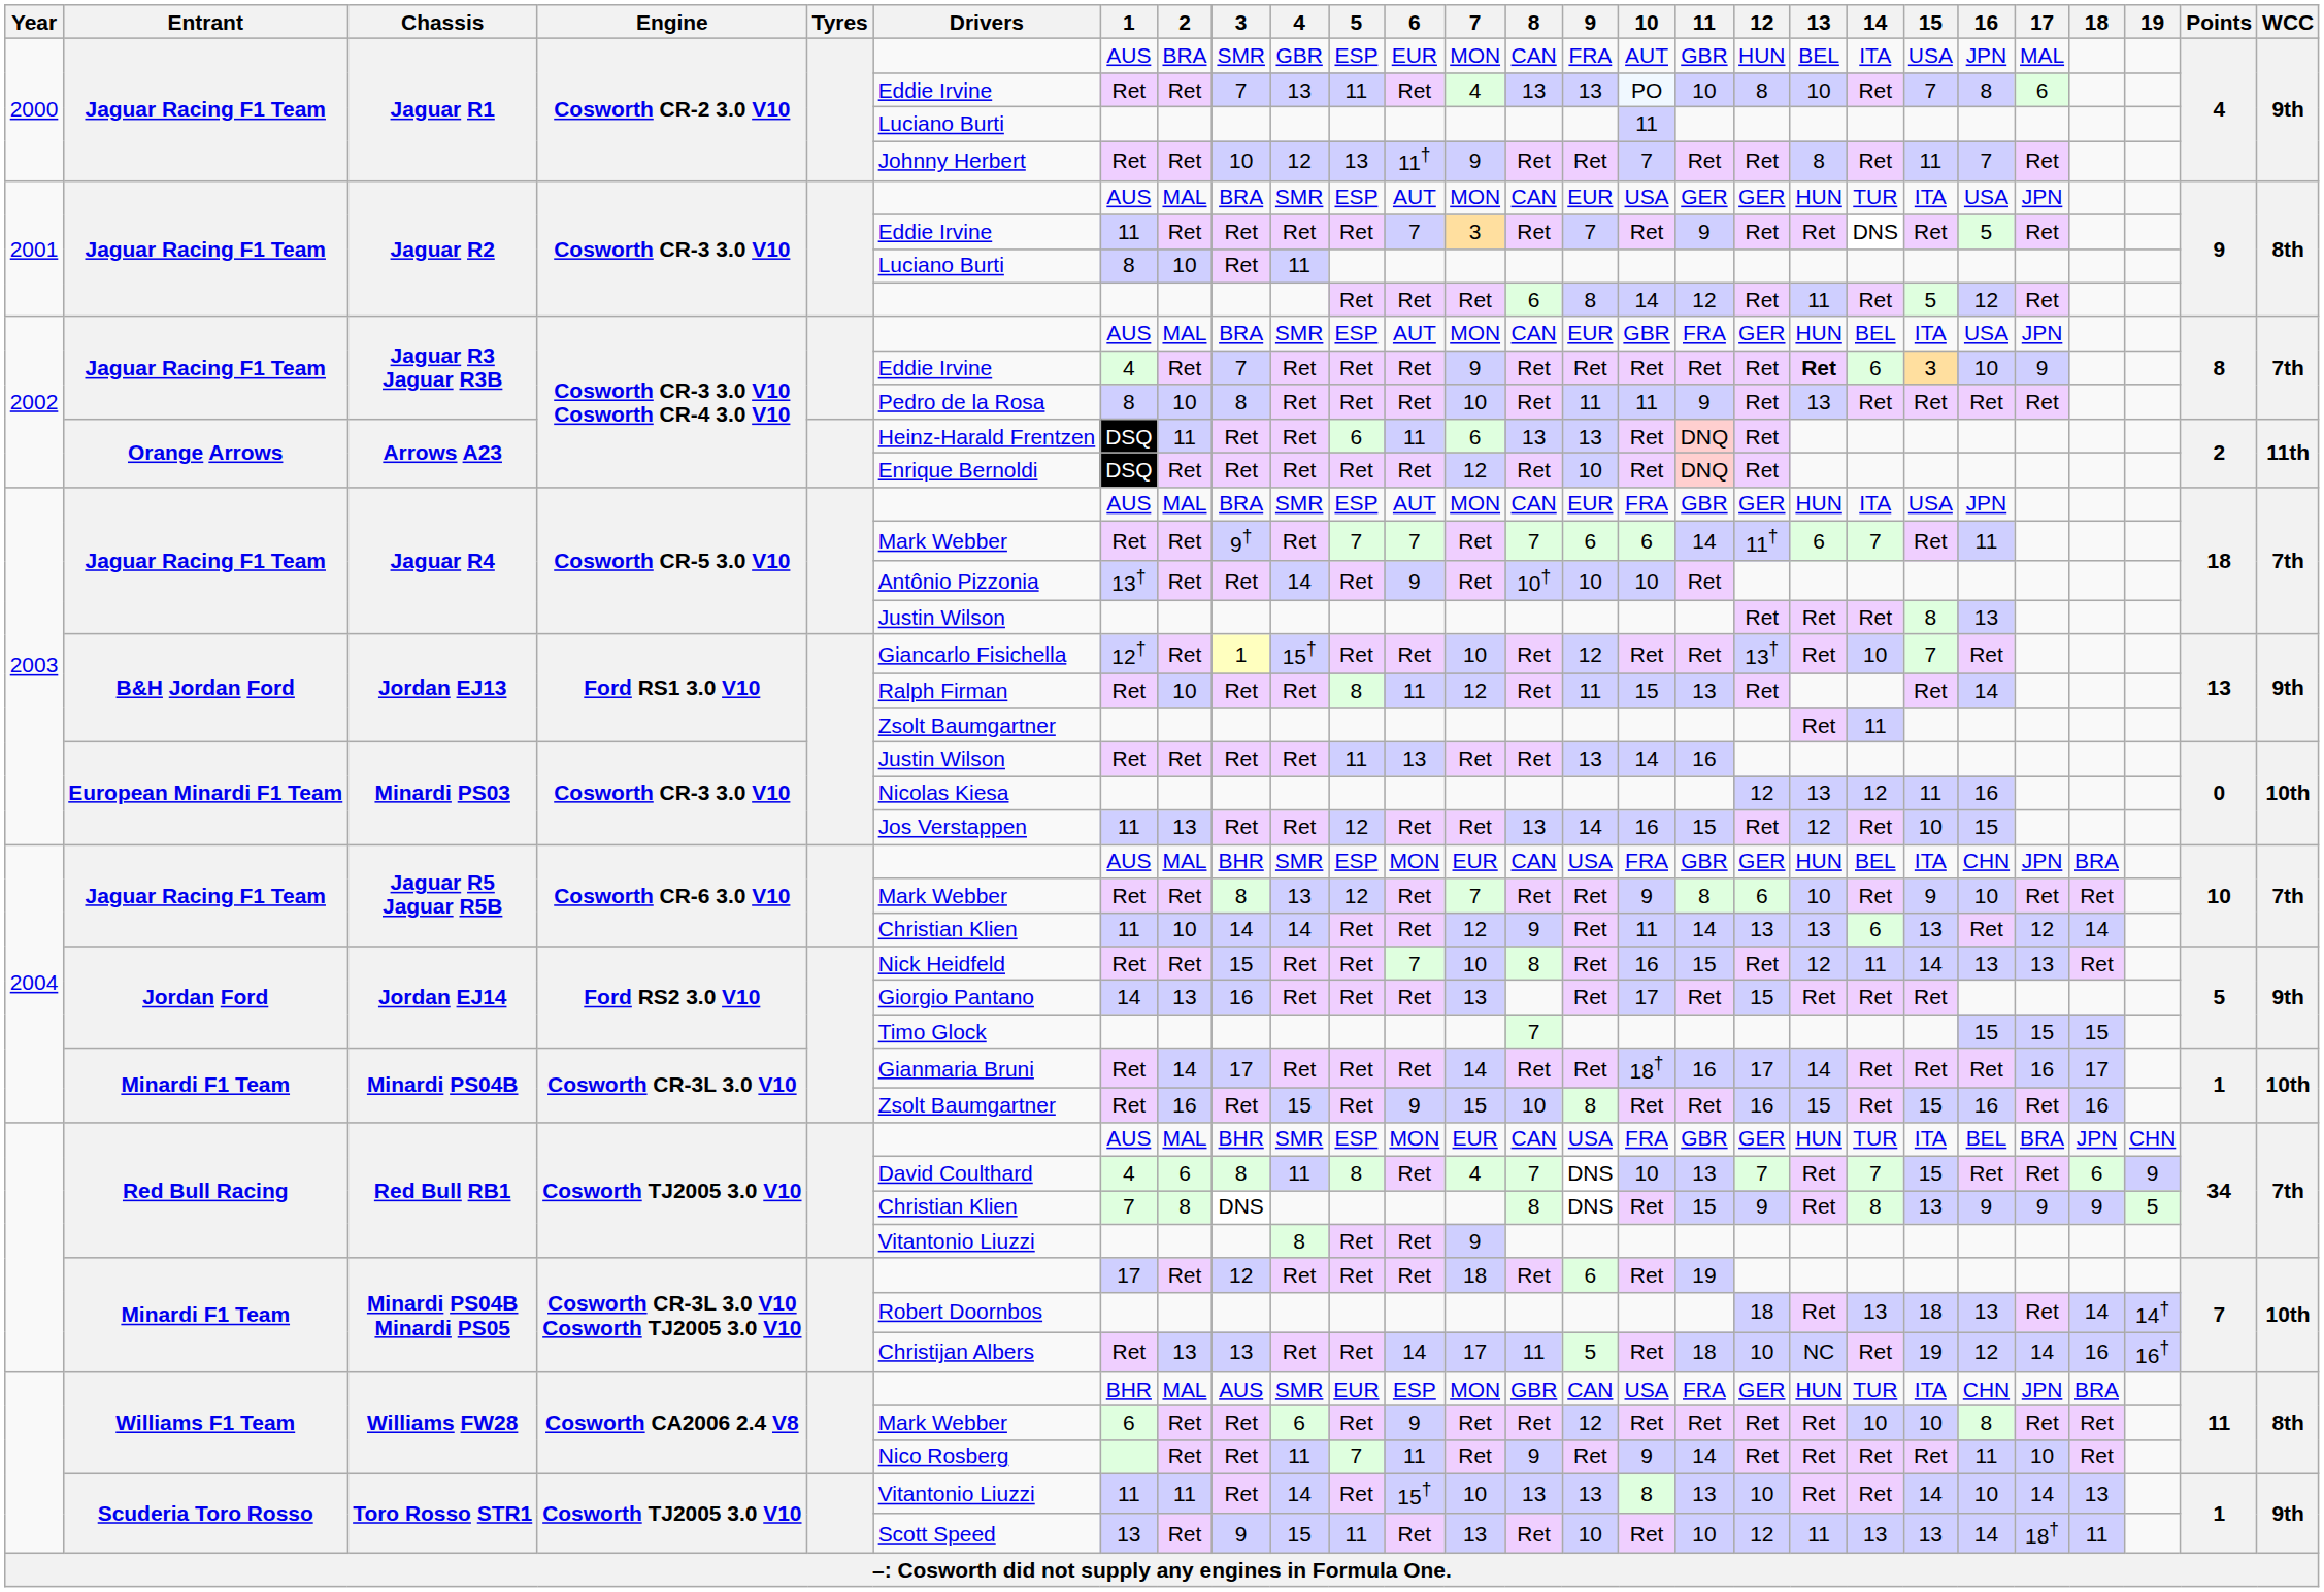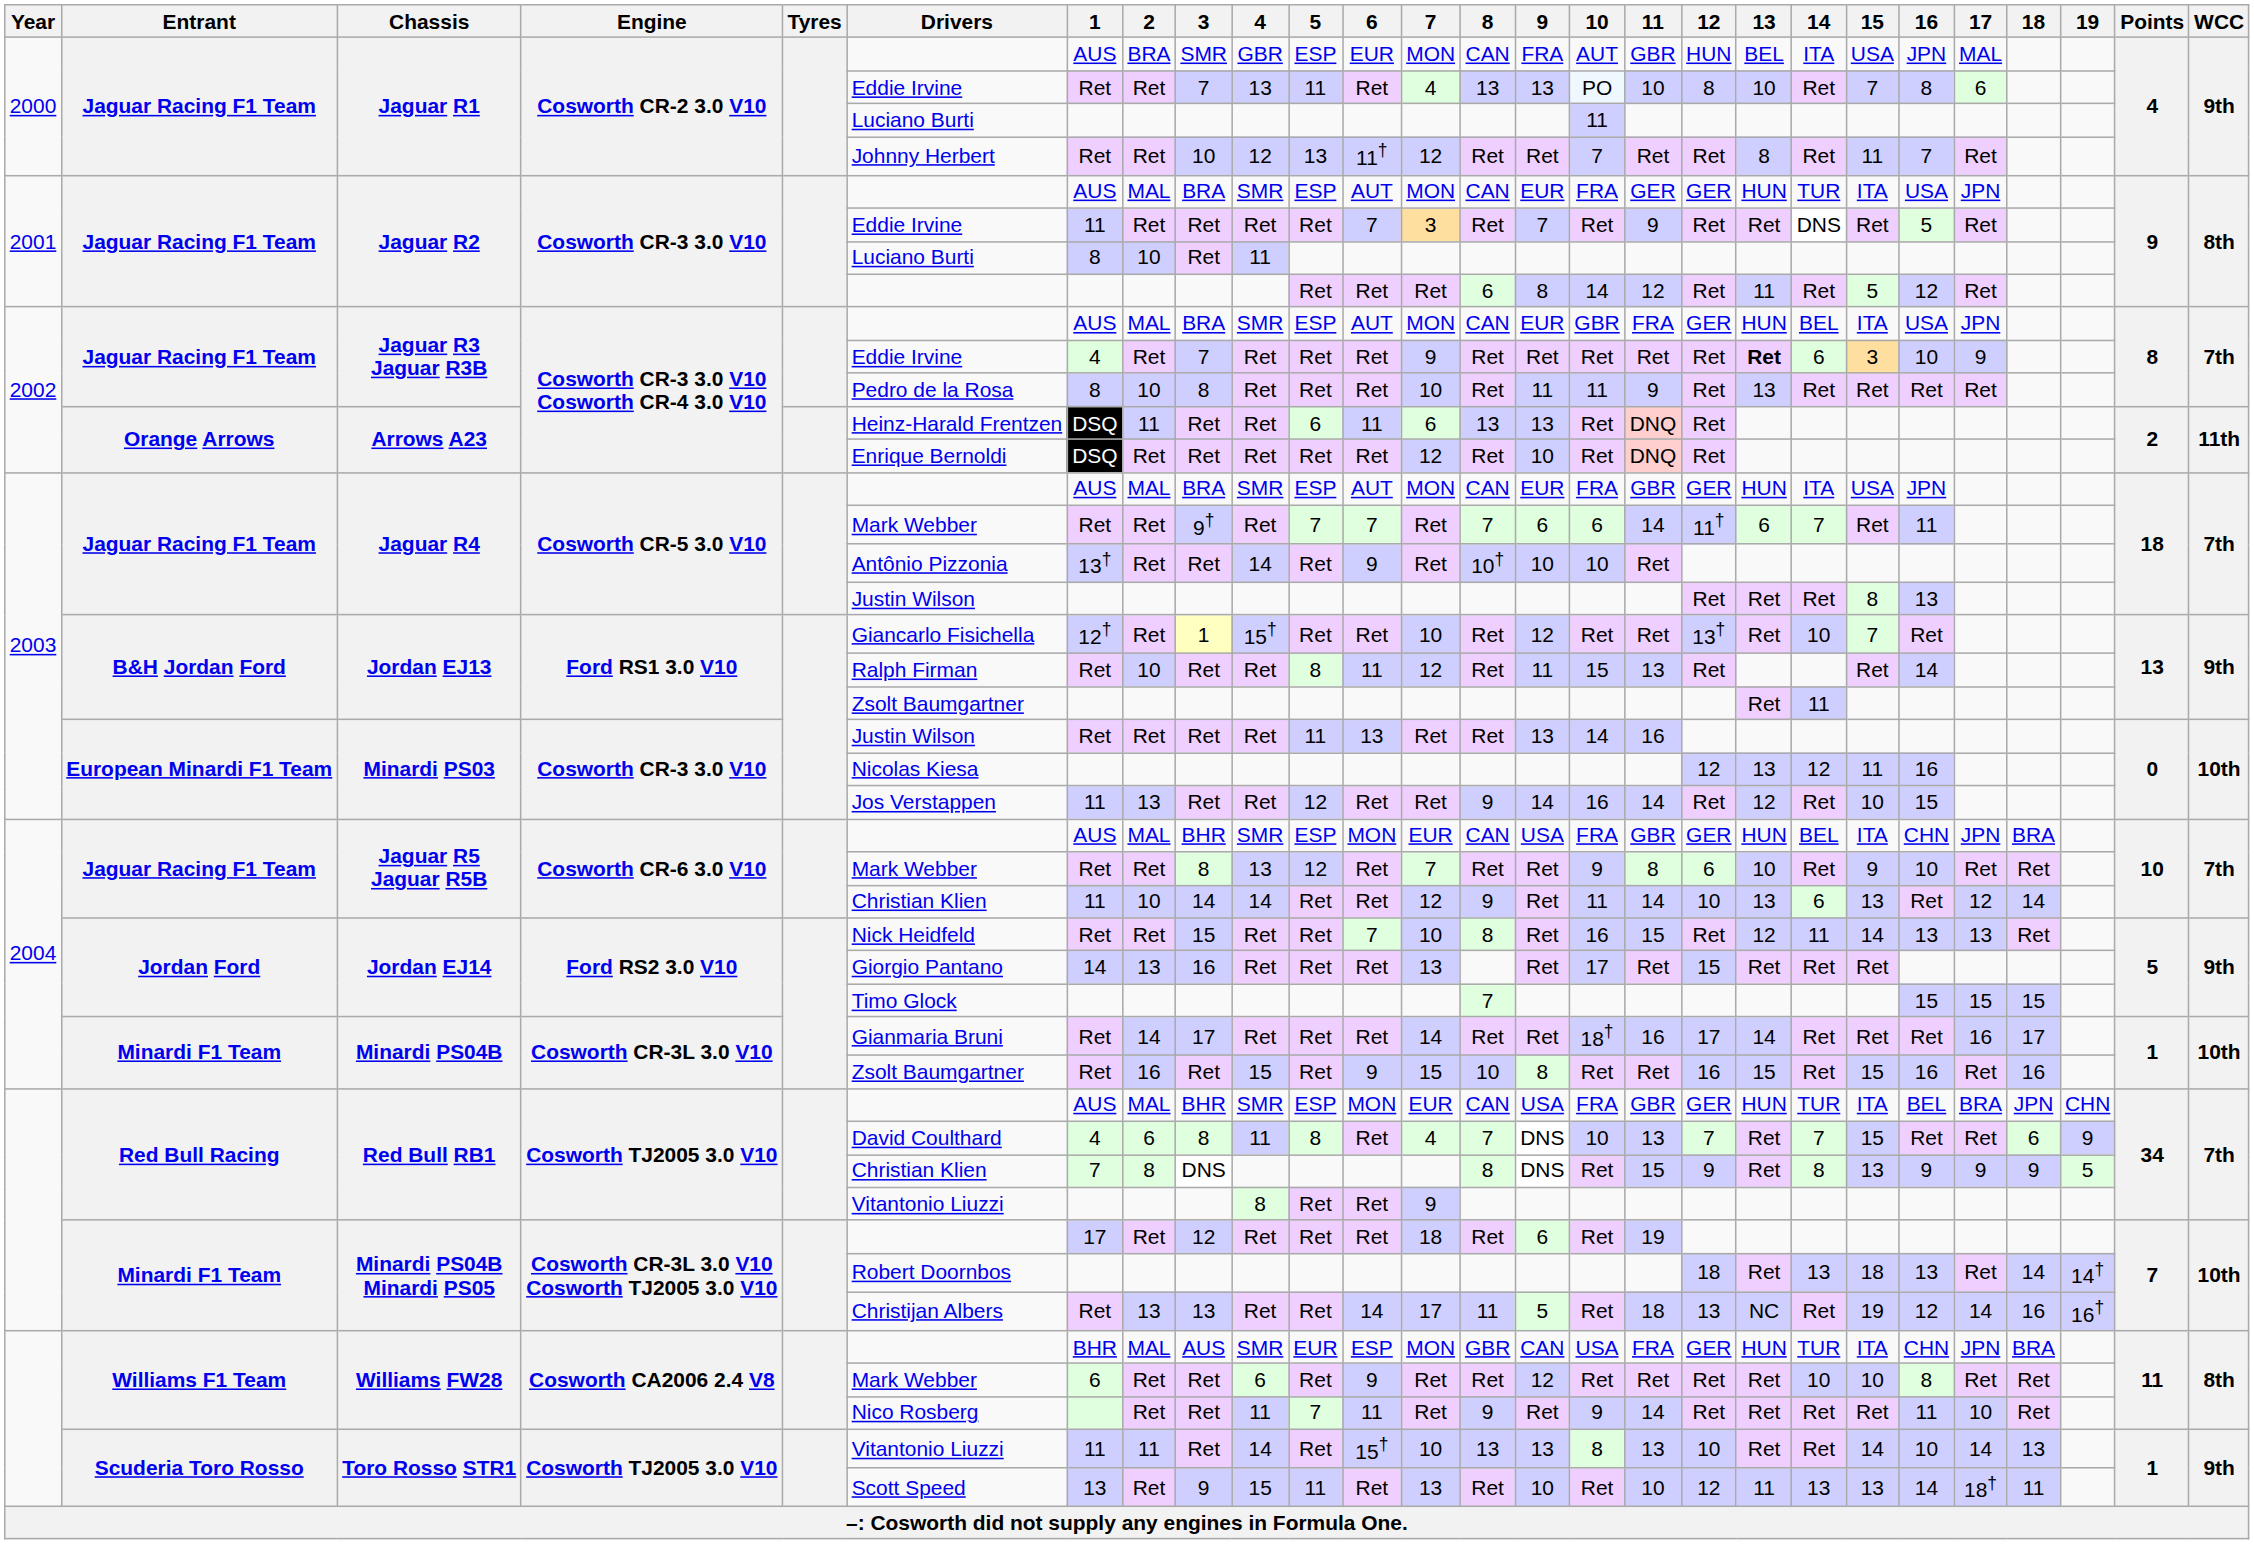row 5 | 7: 9 -> 12
row 6 | 10: USA -> FRA
row 24 | 8: 13 -> 9
row 24 | 11: 15 -> 14
row 27 | 12: 13 -> 10
row 39 | 12: 10 -> 13
